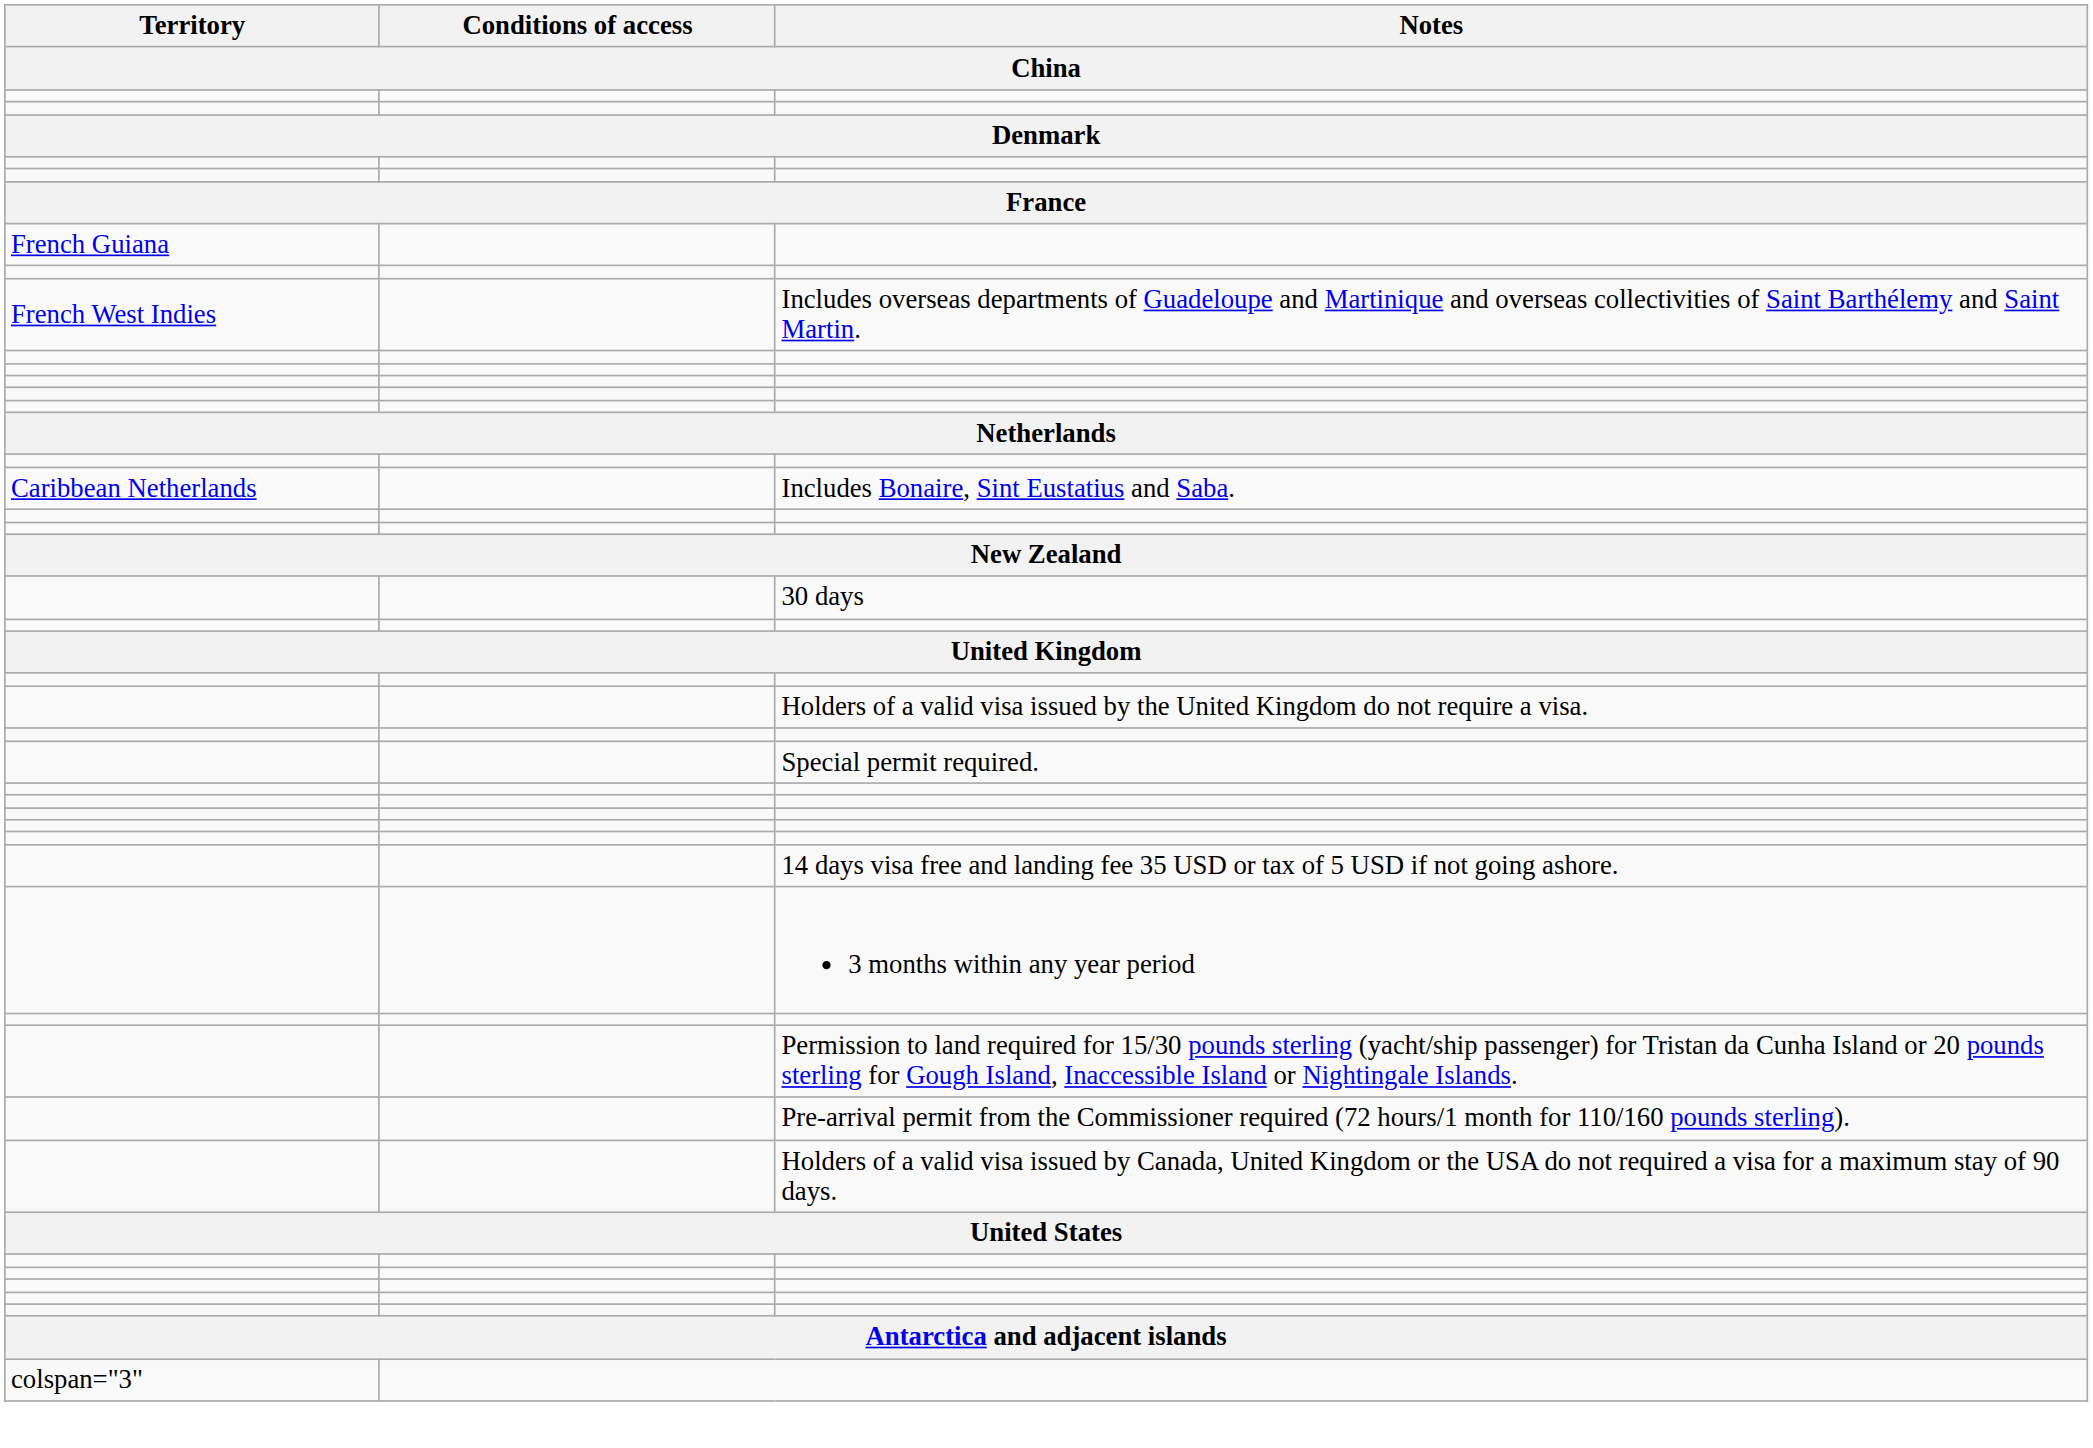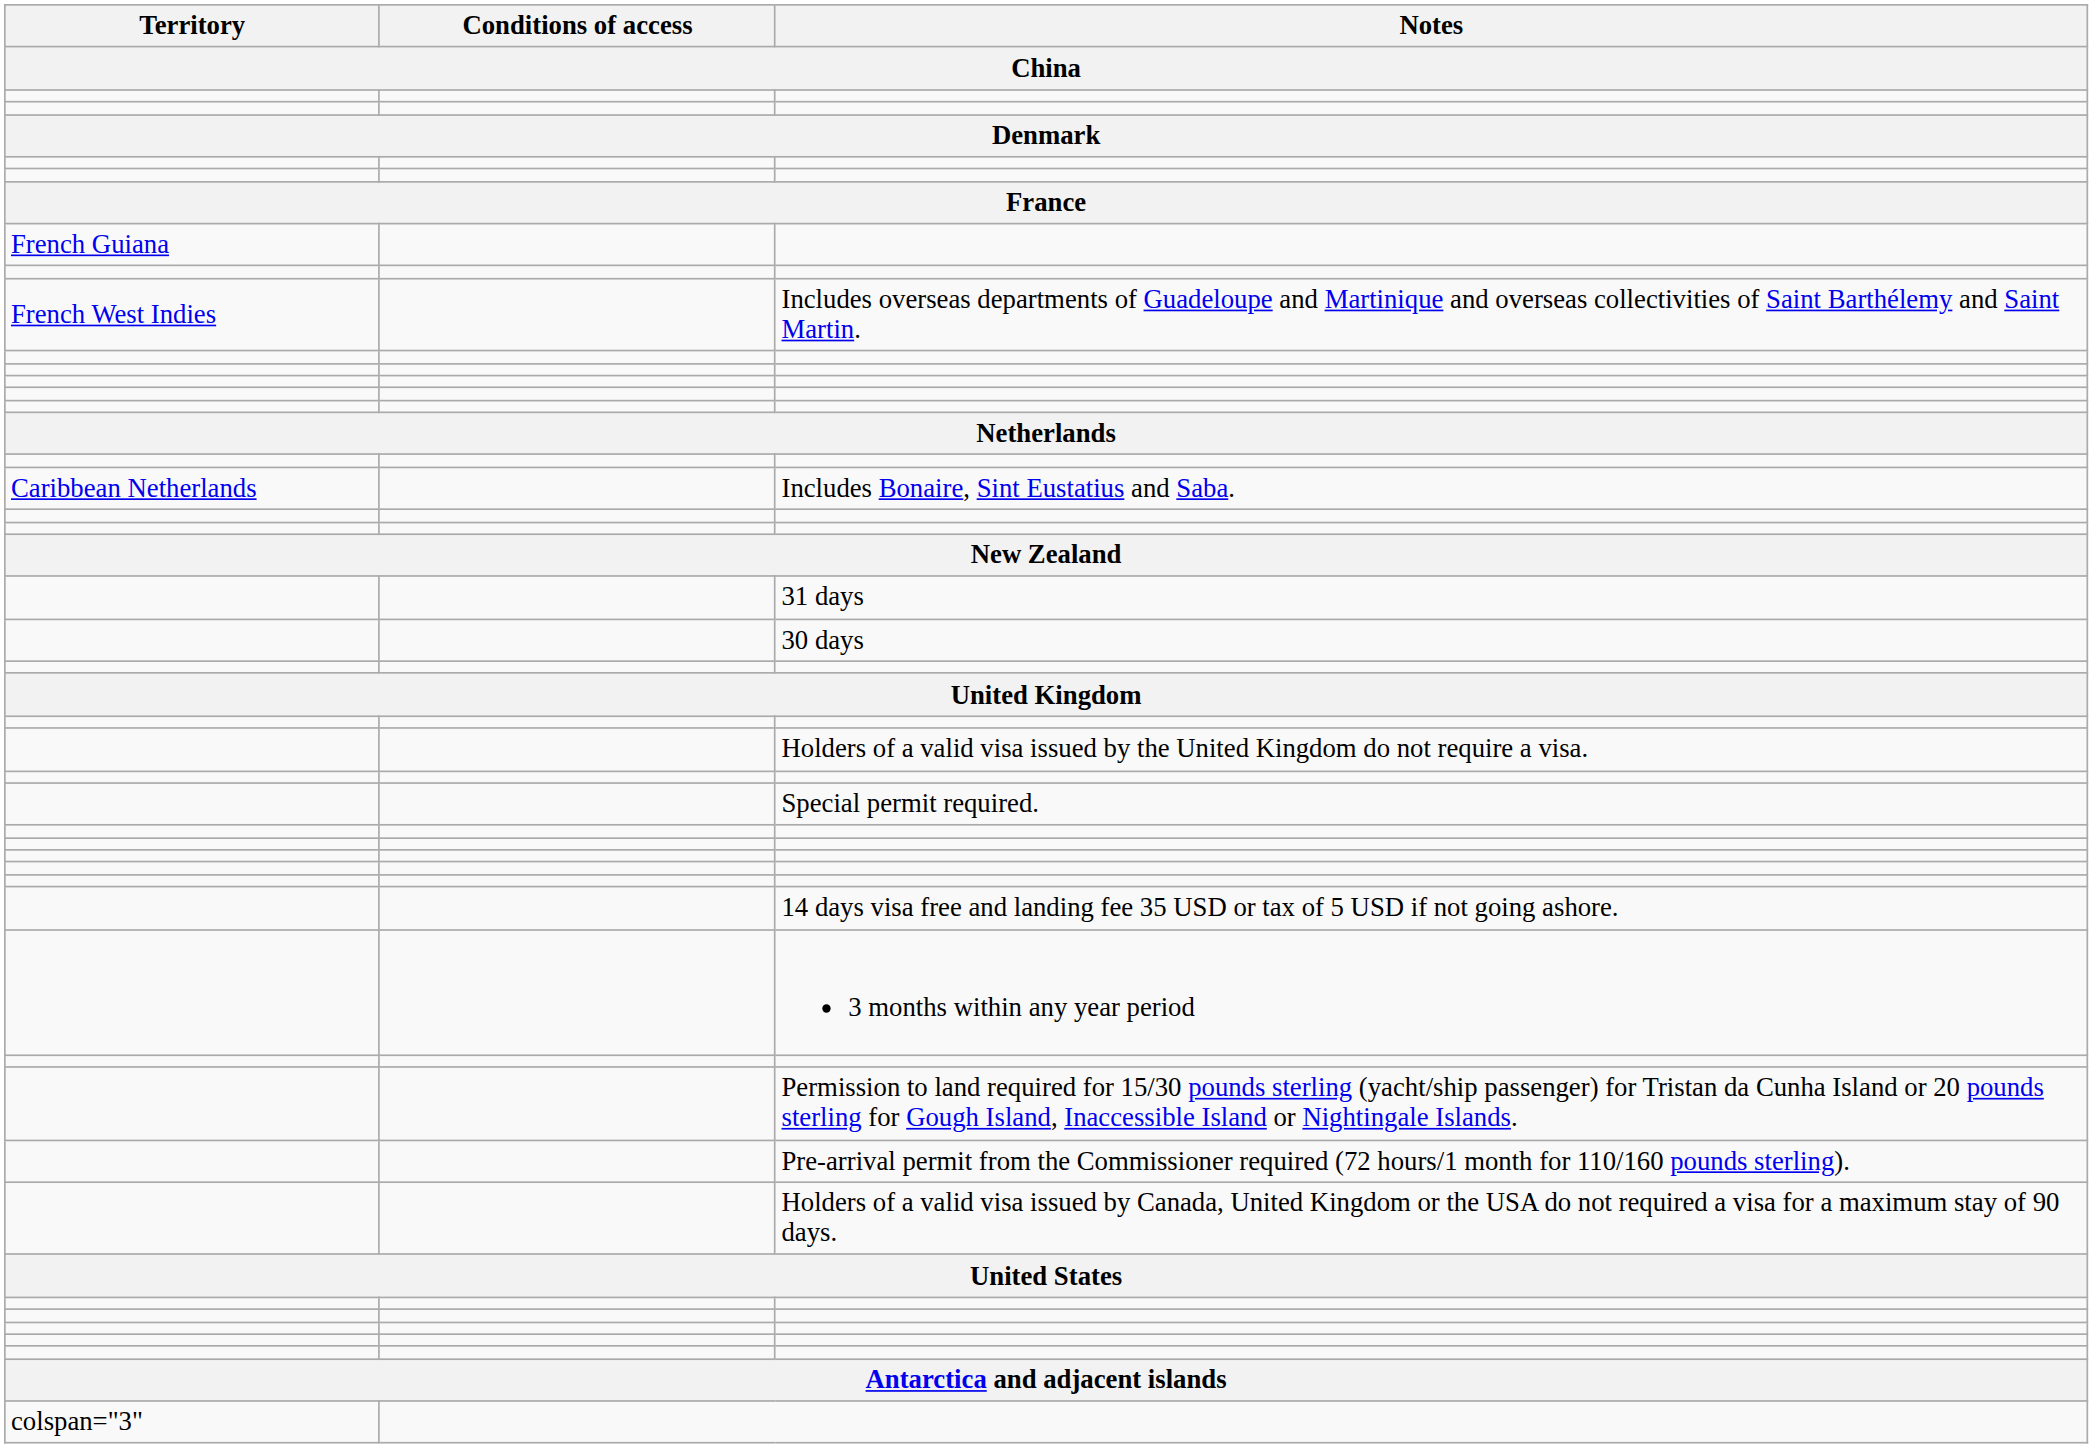+ row: 31 days
